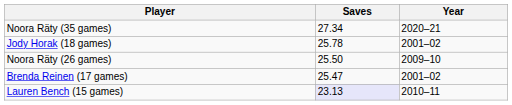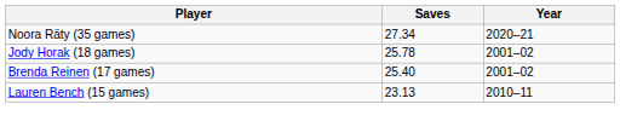- row: Noora Räty (26 games) | 25.50 | 2009–10
Brenda Reinen (17 games) | Saves: 25.47 -> 25.40
Lauren Bench (15 games) | Saves: lavender background -> no background
